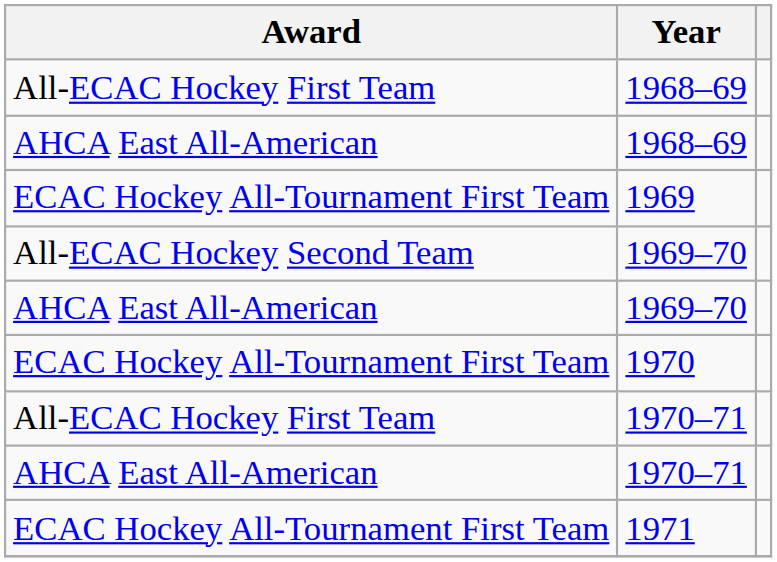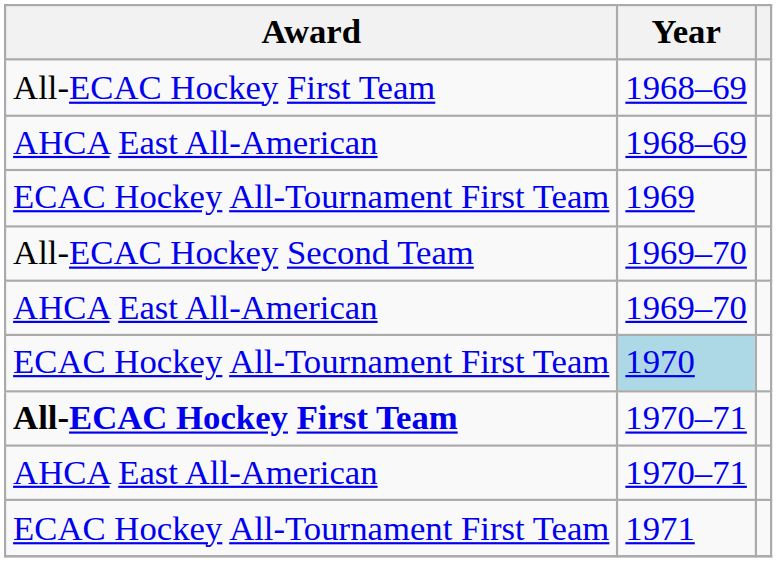row 7 | Year: no background -> lightblue background
row 8 | Award: normal -> bold
